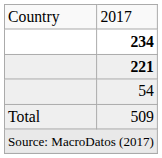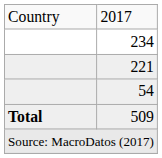234 | column 2: bold -> normal
221 | column 2: bold -> normal
509 | column 1: normal -> bold
